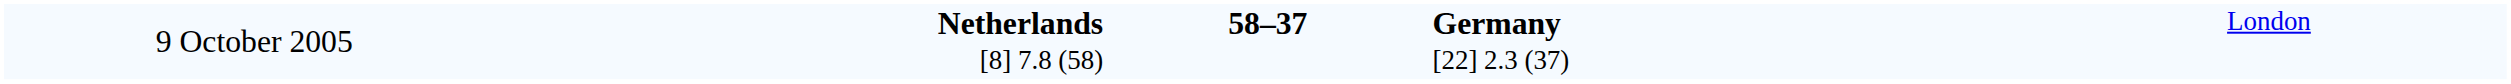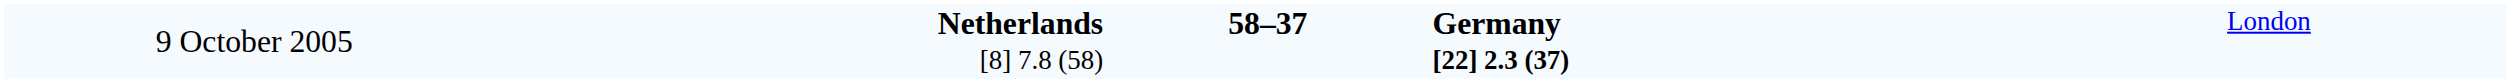[8] 7.8 (58) | column 4: normal -> bold
